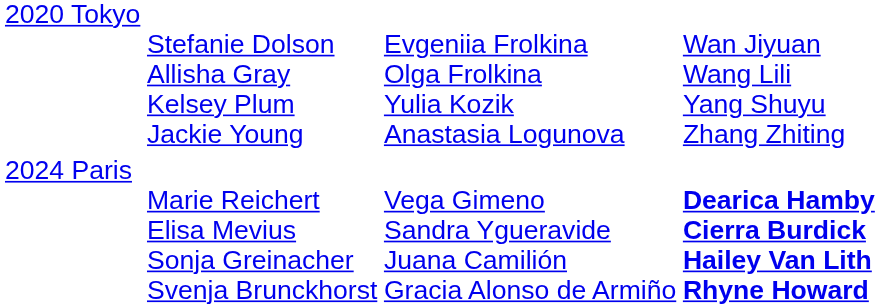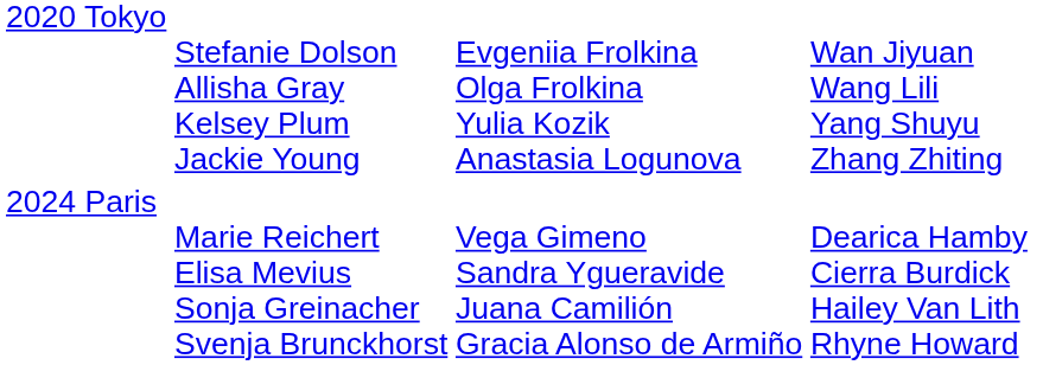2024 Paris | column 4: bold -> normal
